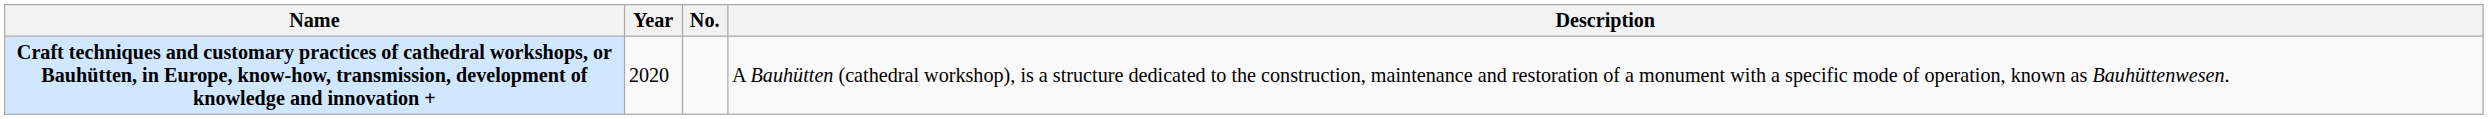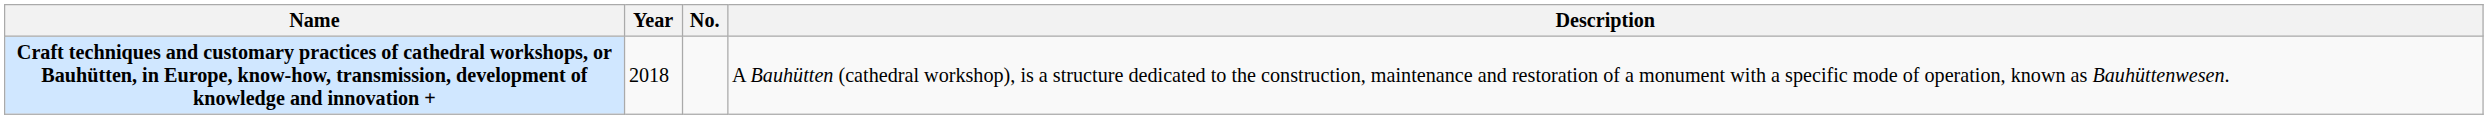row 2 | Year: 2020 -> 2018
